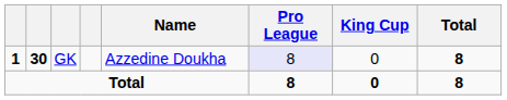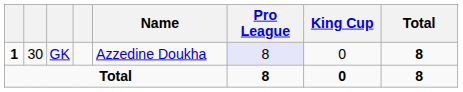1 | column 2: bold -> normal
